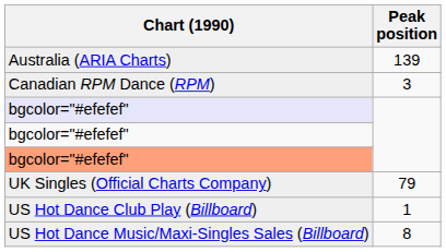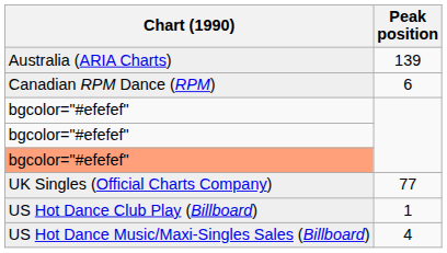row 3 | Peak position: 3 -> 6
row 4 | Chart (1990): lavender background -> no background
row 7 | Peak position: 79 -> 77
row 9 | Peak position: 8 -> 4
